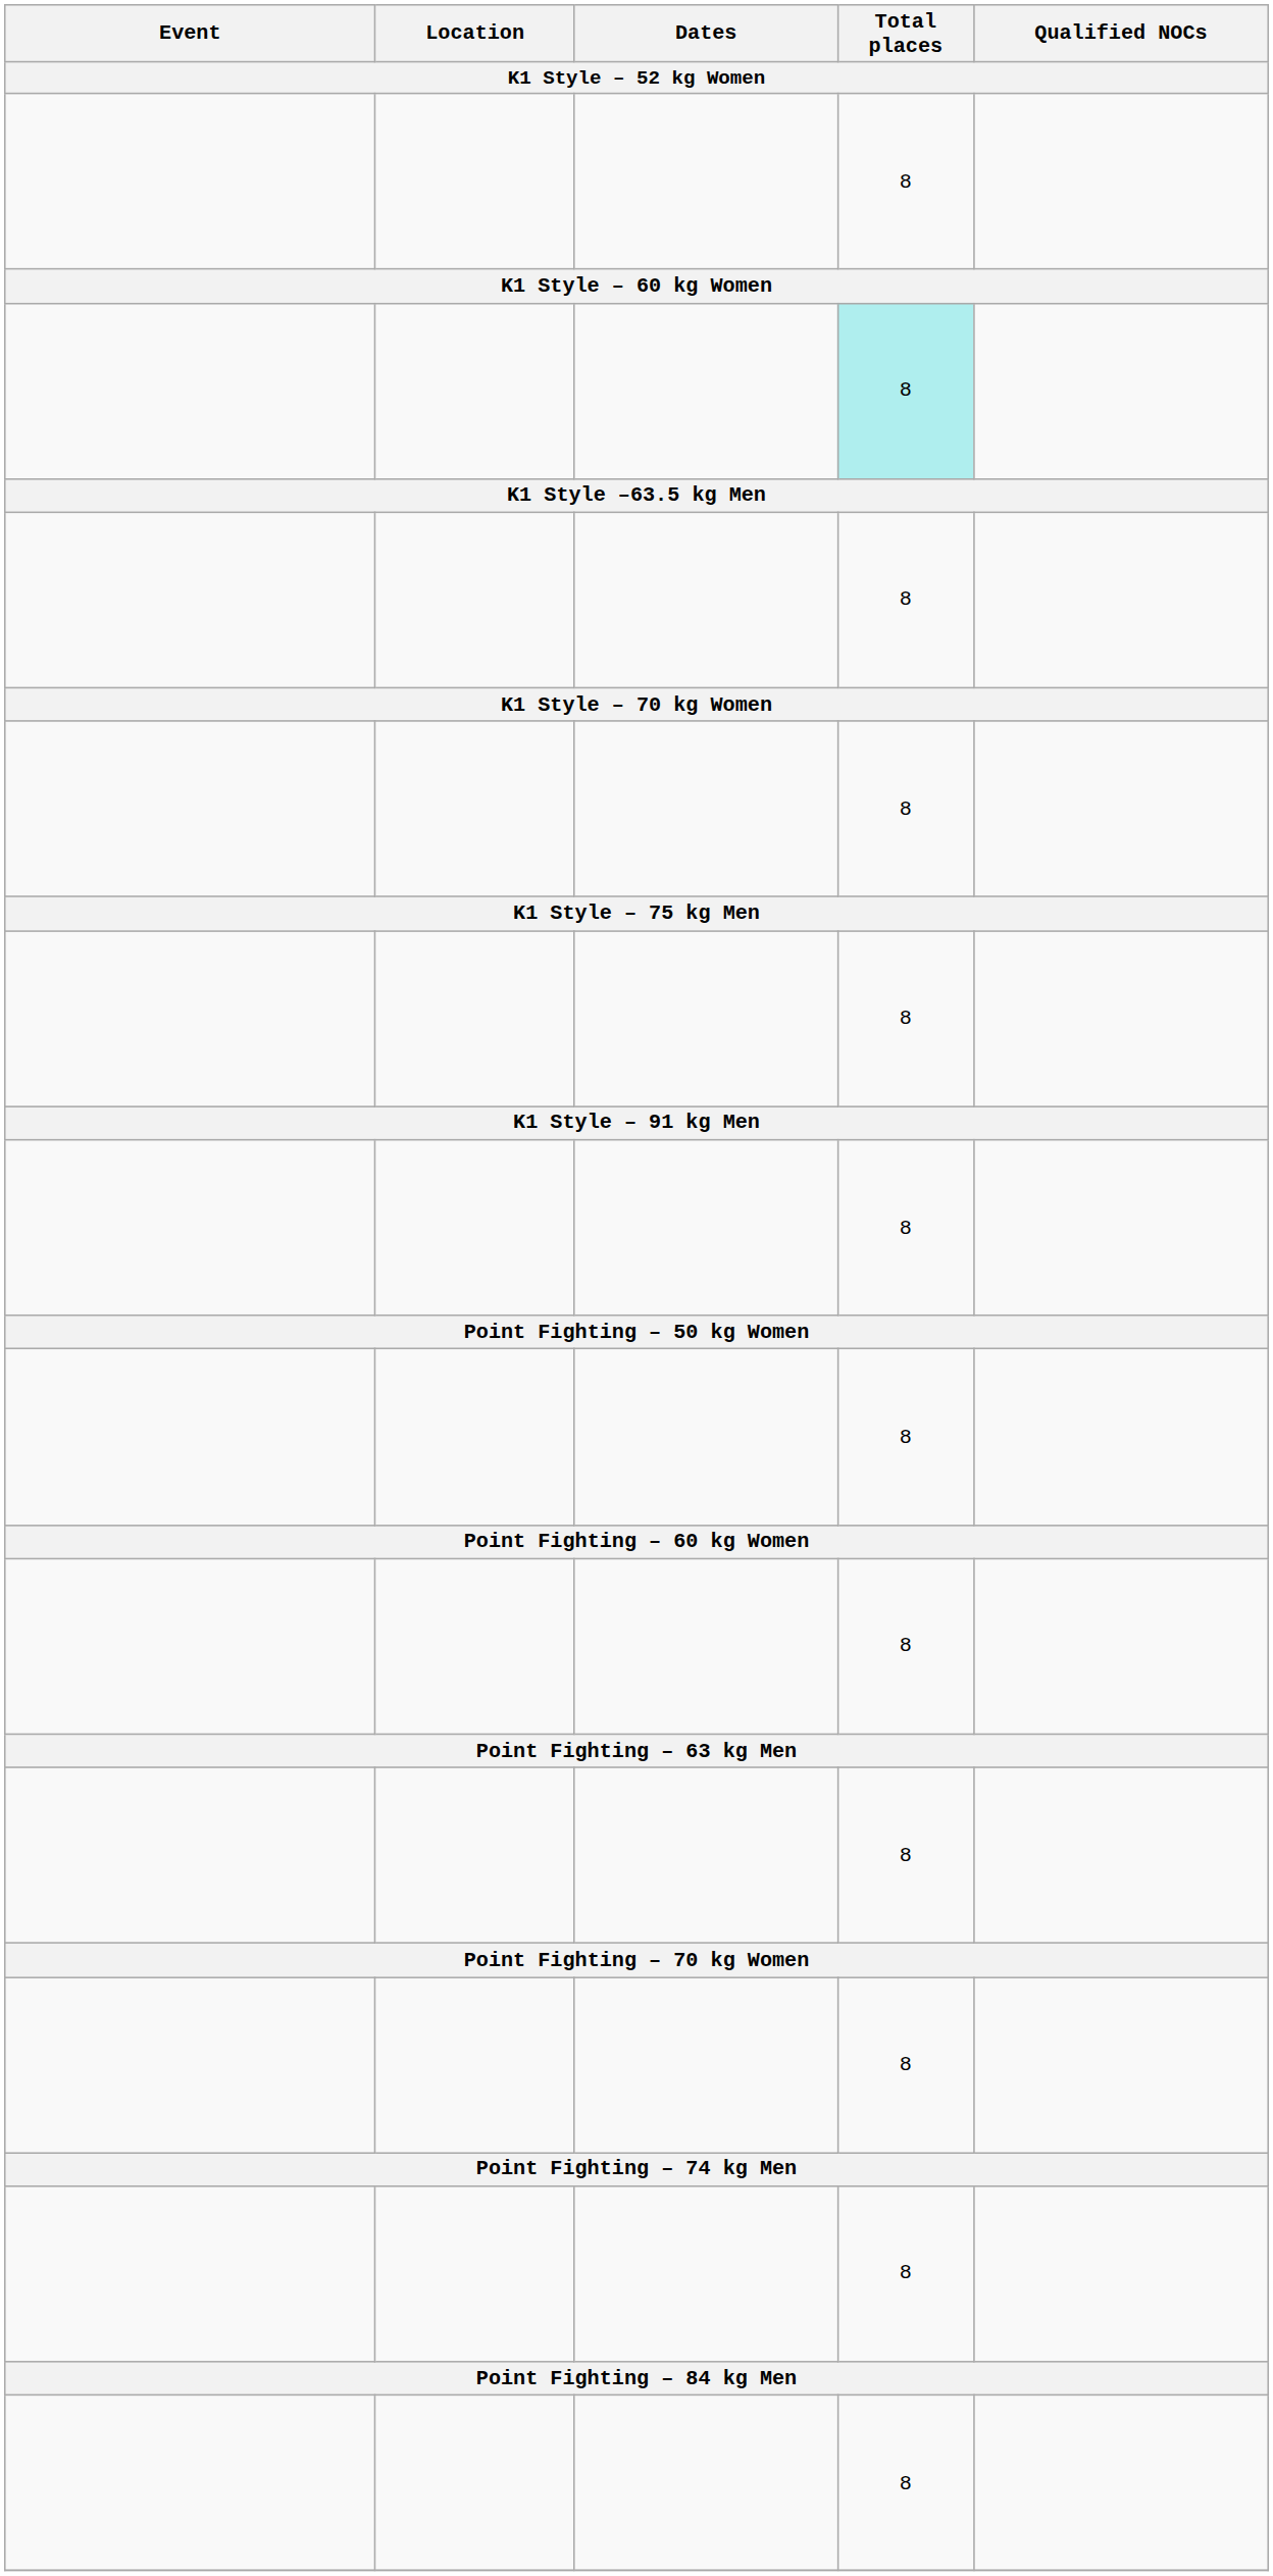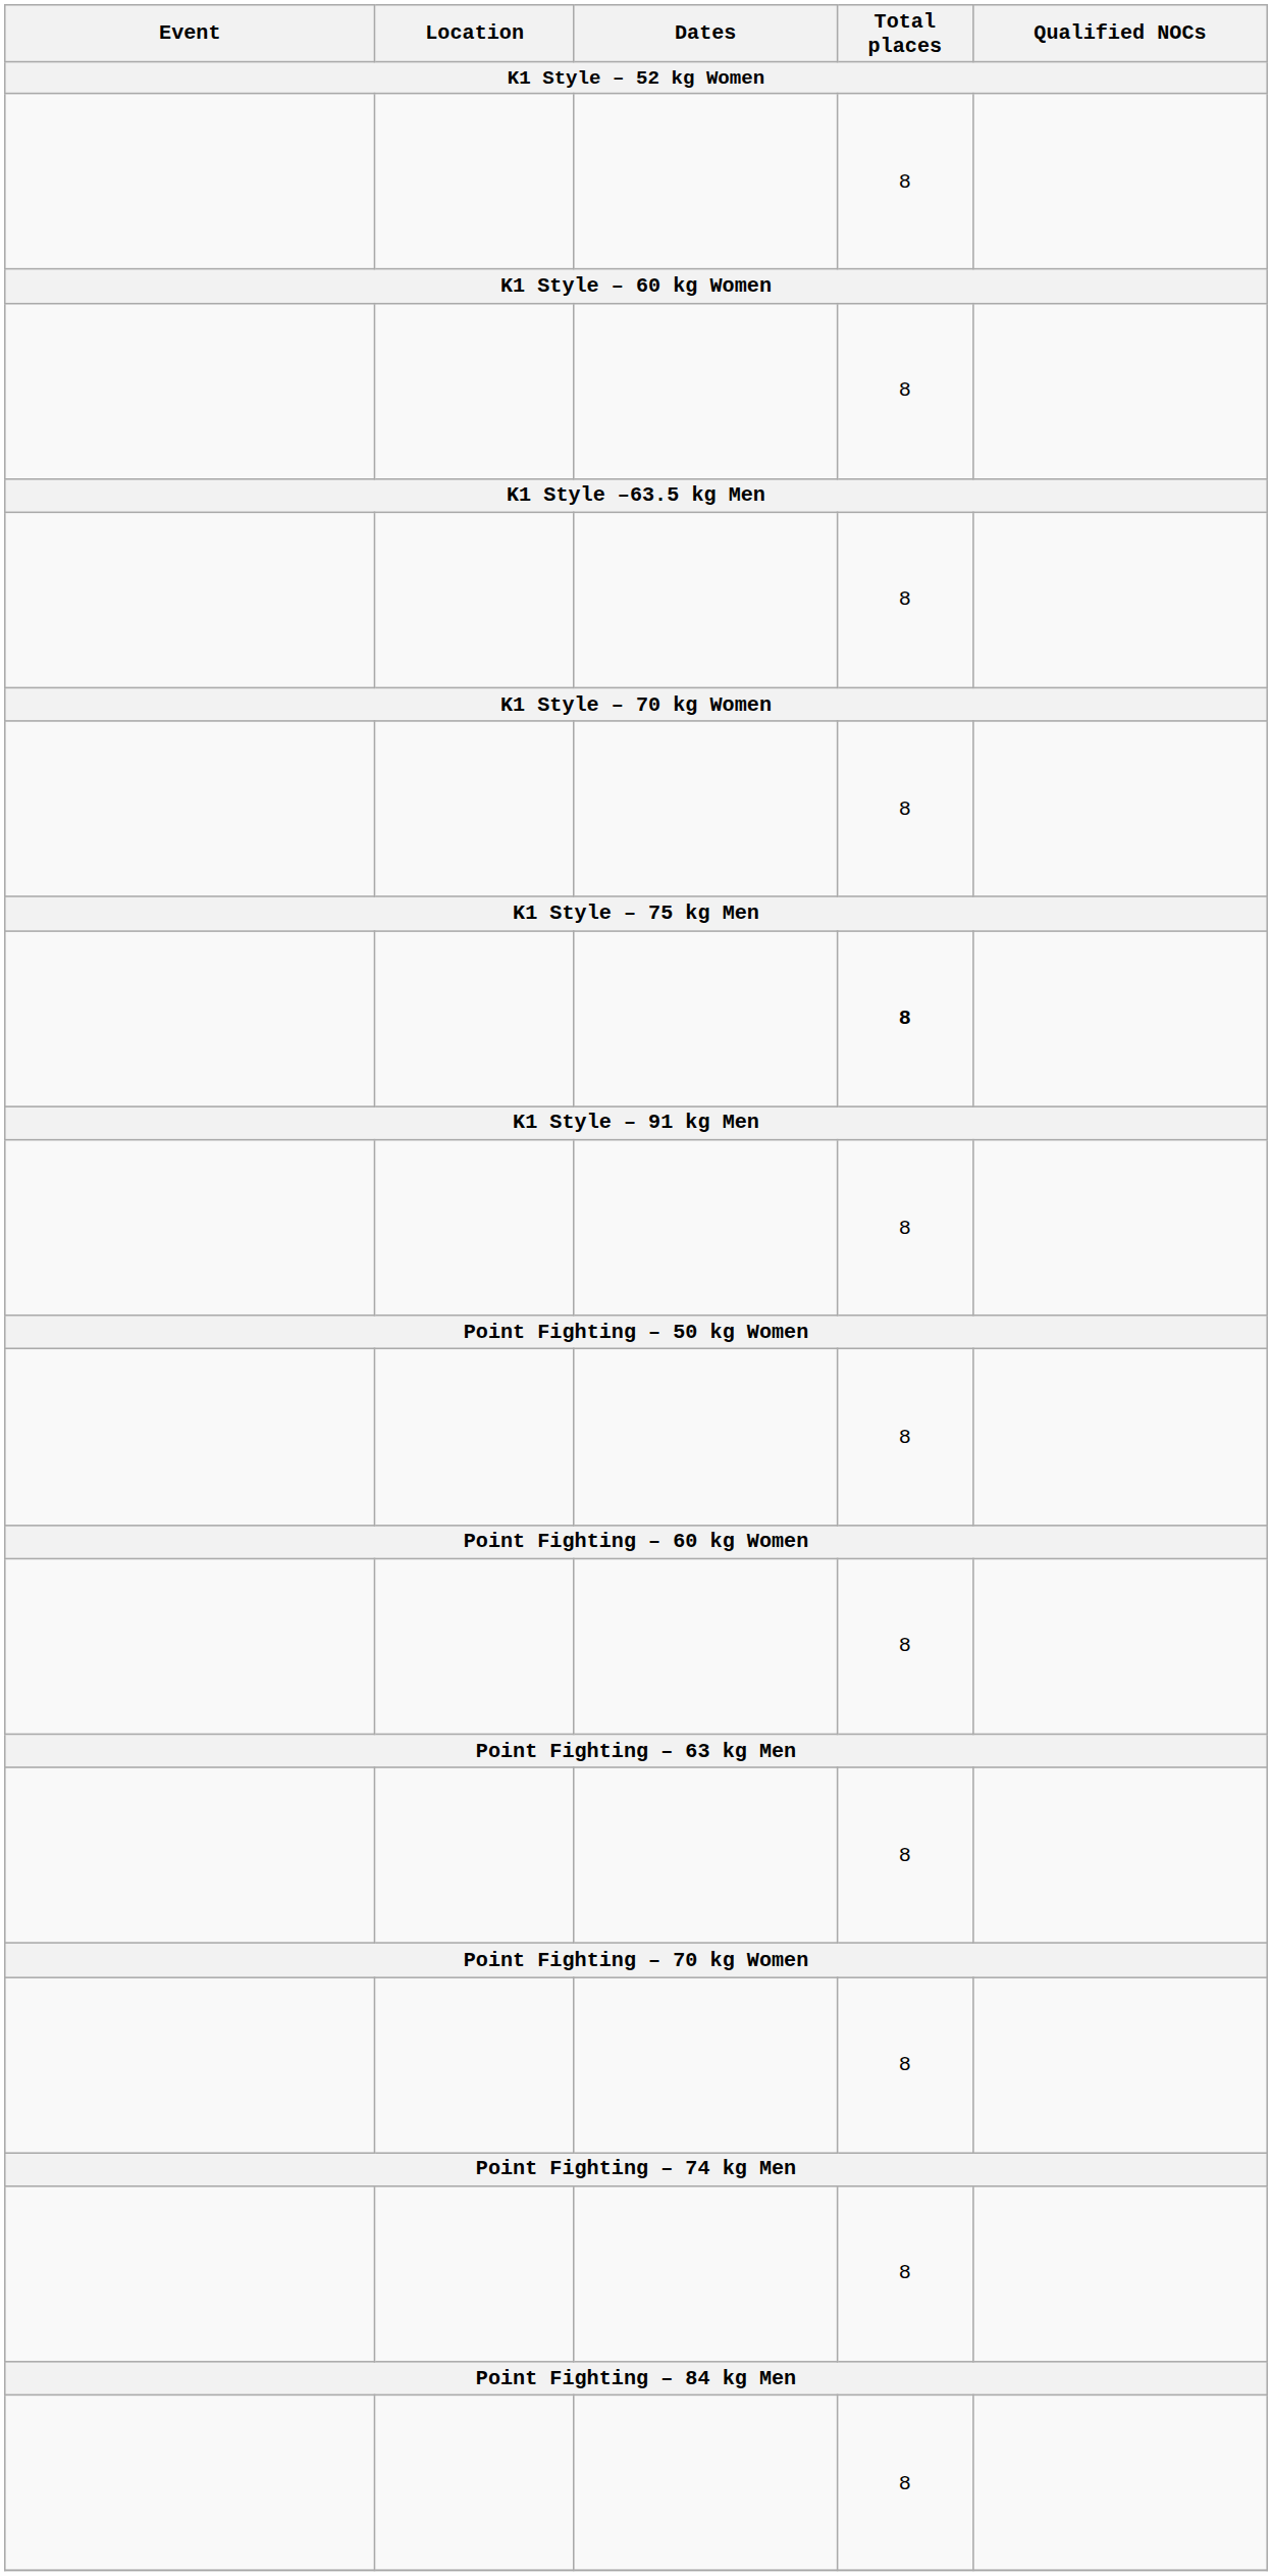row 5 | Total places: paleturquoise background -> no background
row 11 | Total places: normal -> bold
